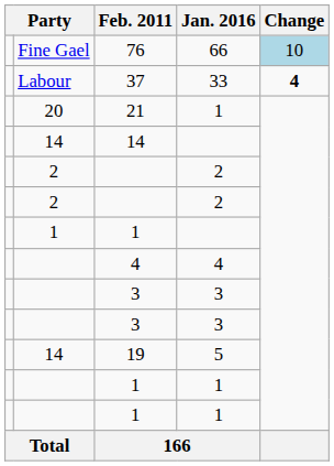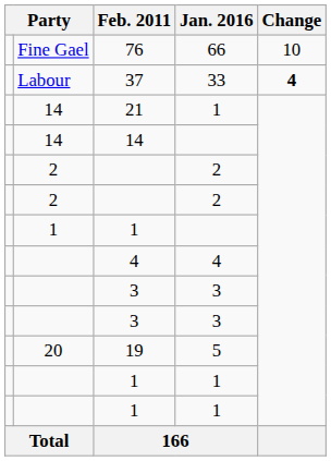76 | Change: lightblue background -> no background
21 | column 2: 20 -> 14
19 | column 2: 14 -> 20
